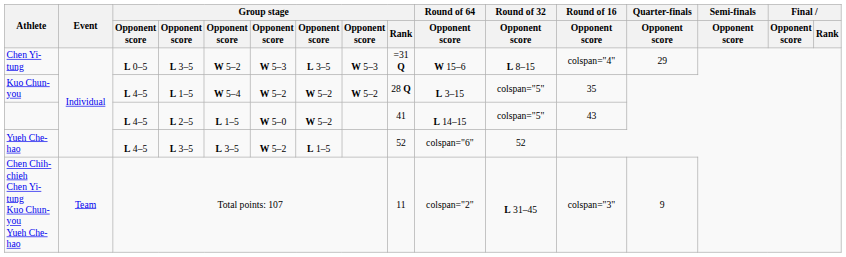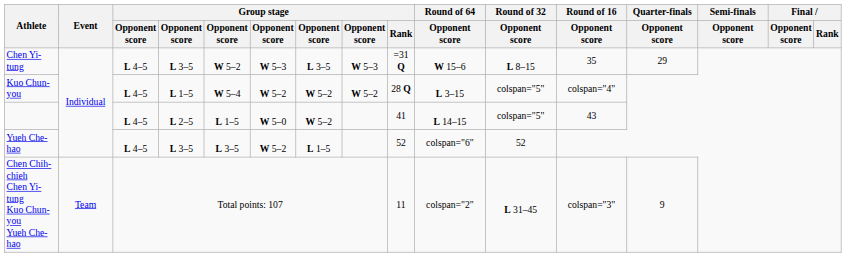Chen Yi-tung | column 3: L 0–5 -> L 4–5
Chen Yi-tung | Round of 16 / Opponent score: colspan="4" -> 35
Kuo Chun-you | Round of 16 / Opponent score: 35 -> colspan="4"
